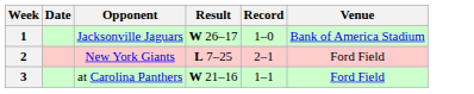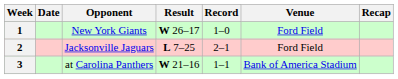+ column: Recap
1 | Opponent: Jacksonville Jaguars -> New York Giants
1 | Venue: Bank of America Stadium -> Ford Field
2 | Opponent: New York Giants -> Jacksonville Jaguars
3 | Venue: Ford Field -> Bank of America Stadium
